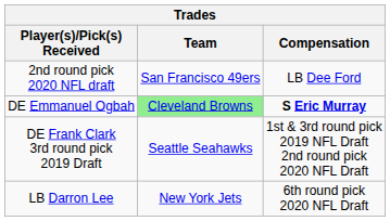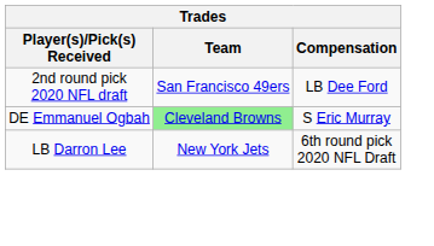DE Emmanuel Ogbah | Compensation: bold -> normal
- row: DE Frank Clark 3rd round pick 2019 Draft | Seattle Seahawks | 1st & 3rd round pick 2019 NFL Draft 2nd round pick 2020 NFL Draft
